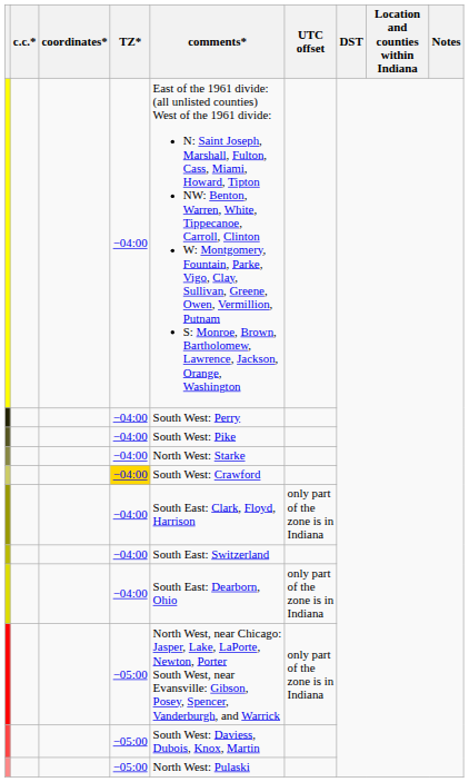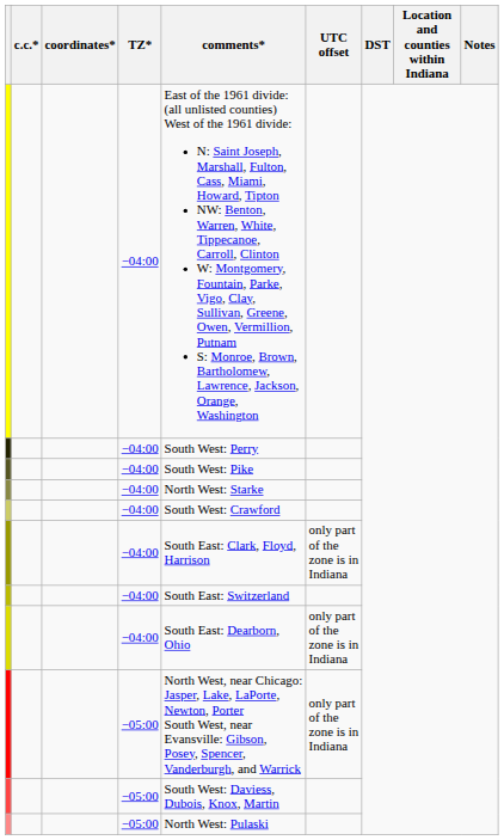row 6 | TZ*: gold background -> no background
